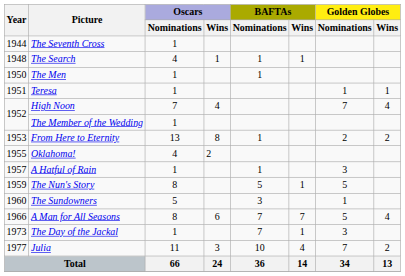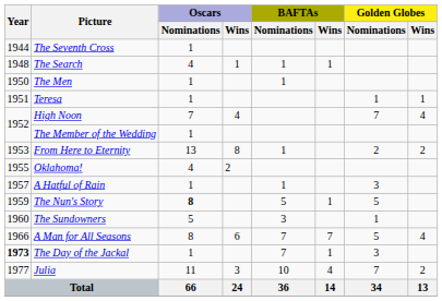The Nun's Story | Oscars / Nominations: normal -> bold
The Day of the Jackal | Year: normal -> bold
